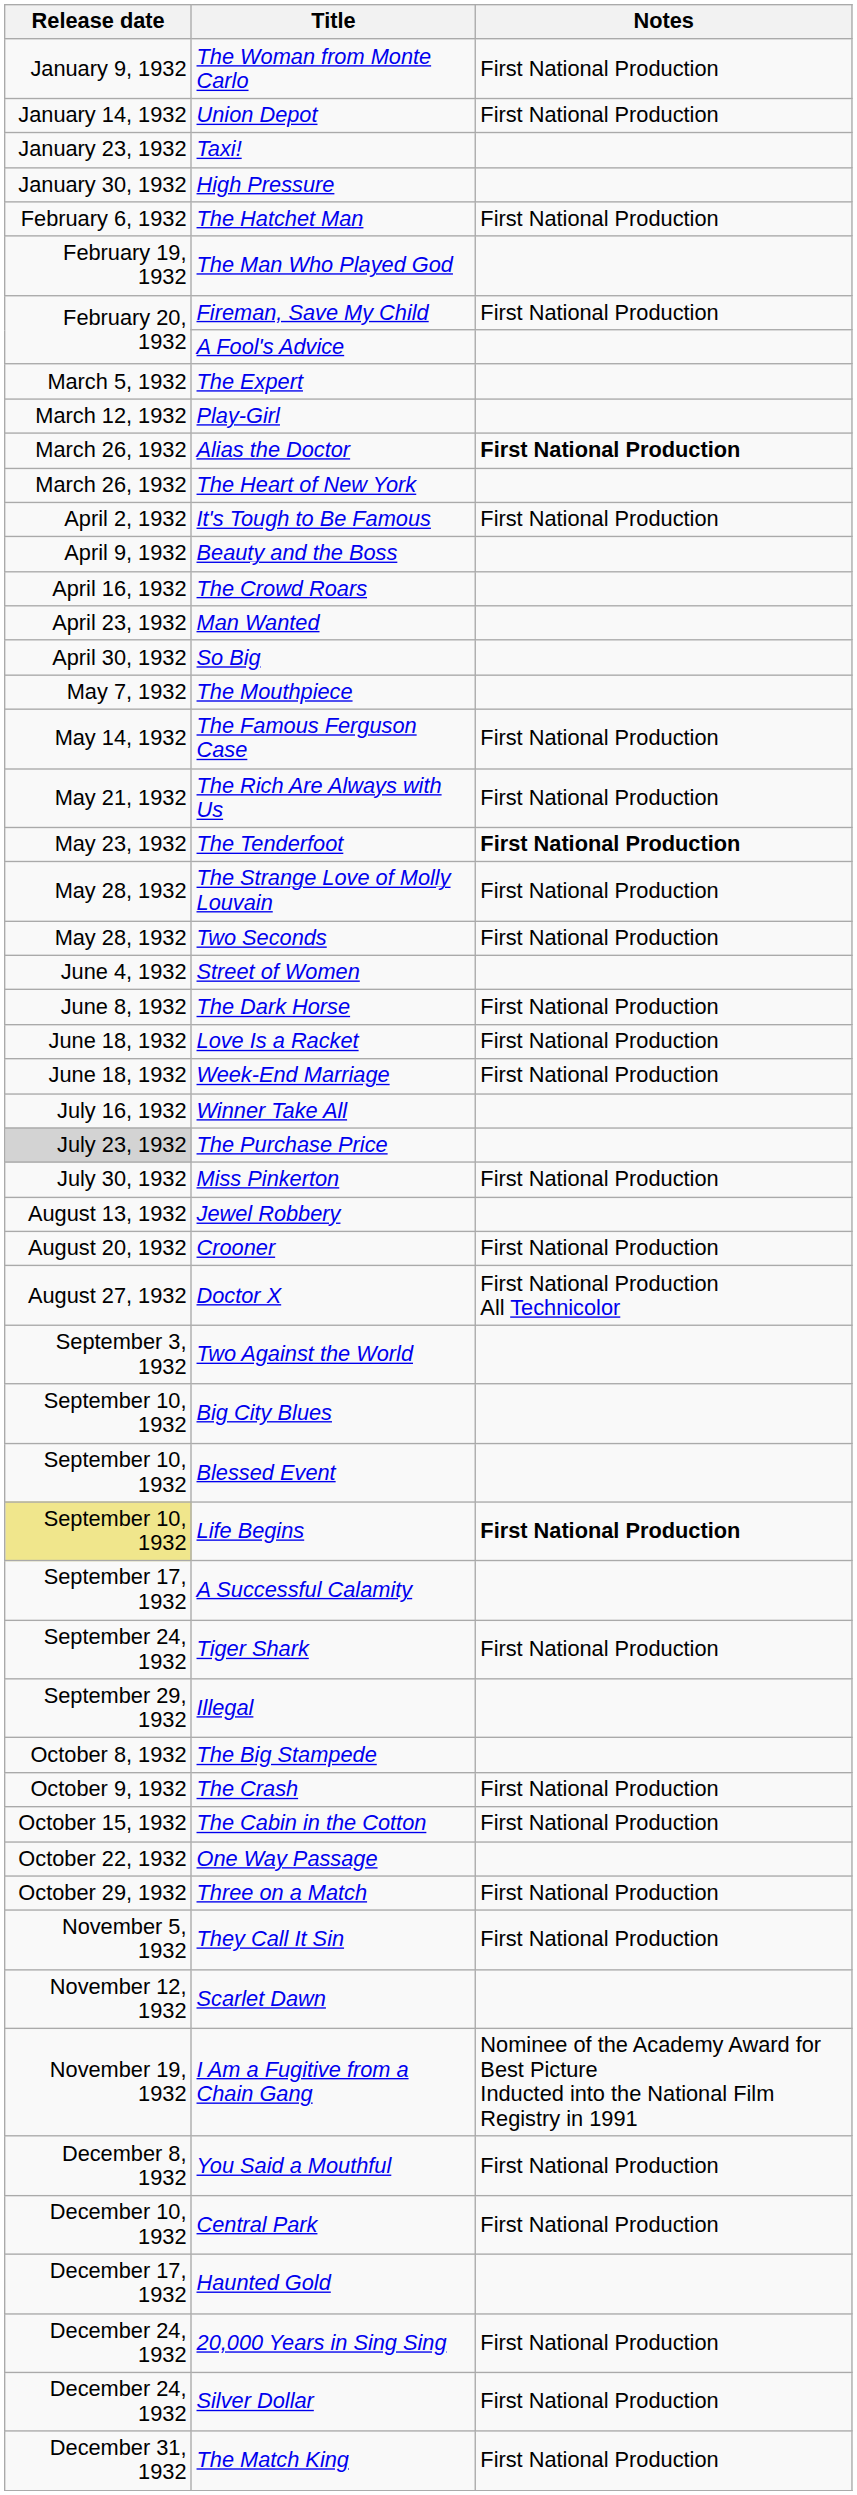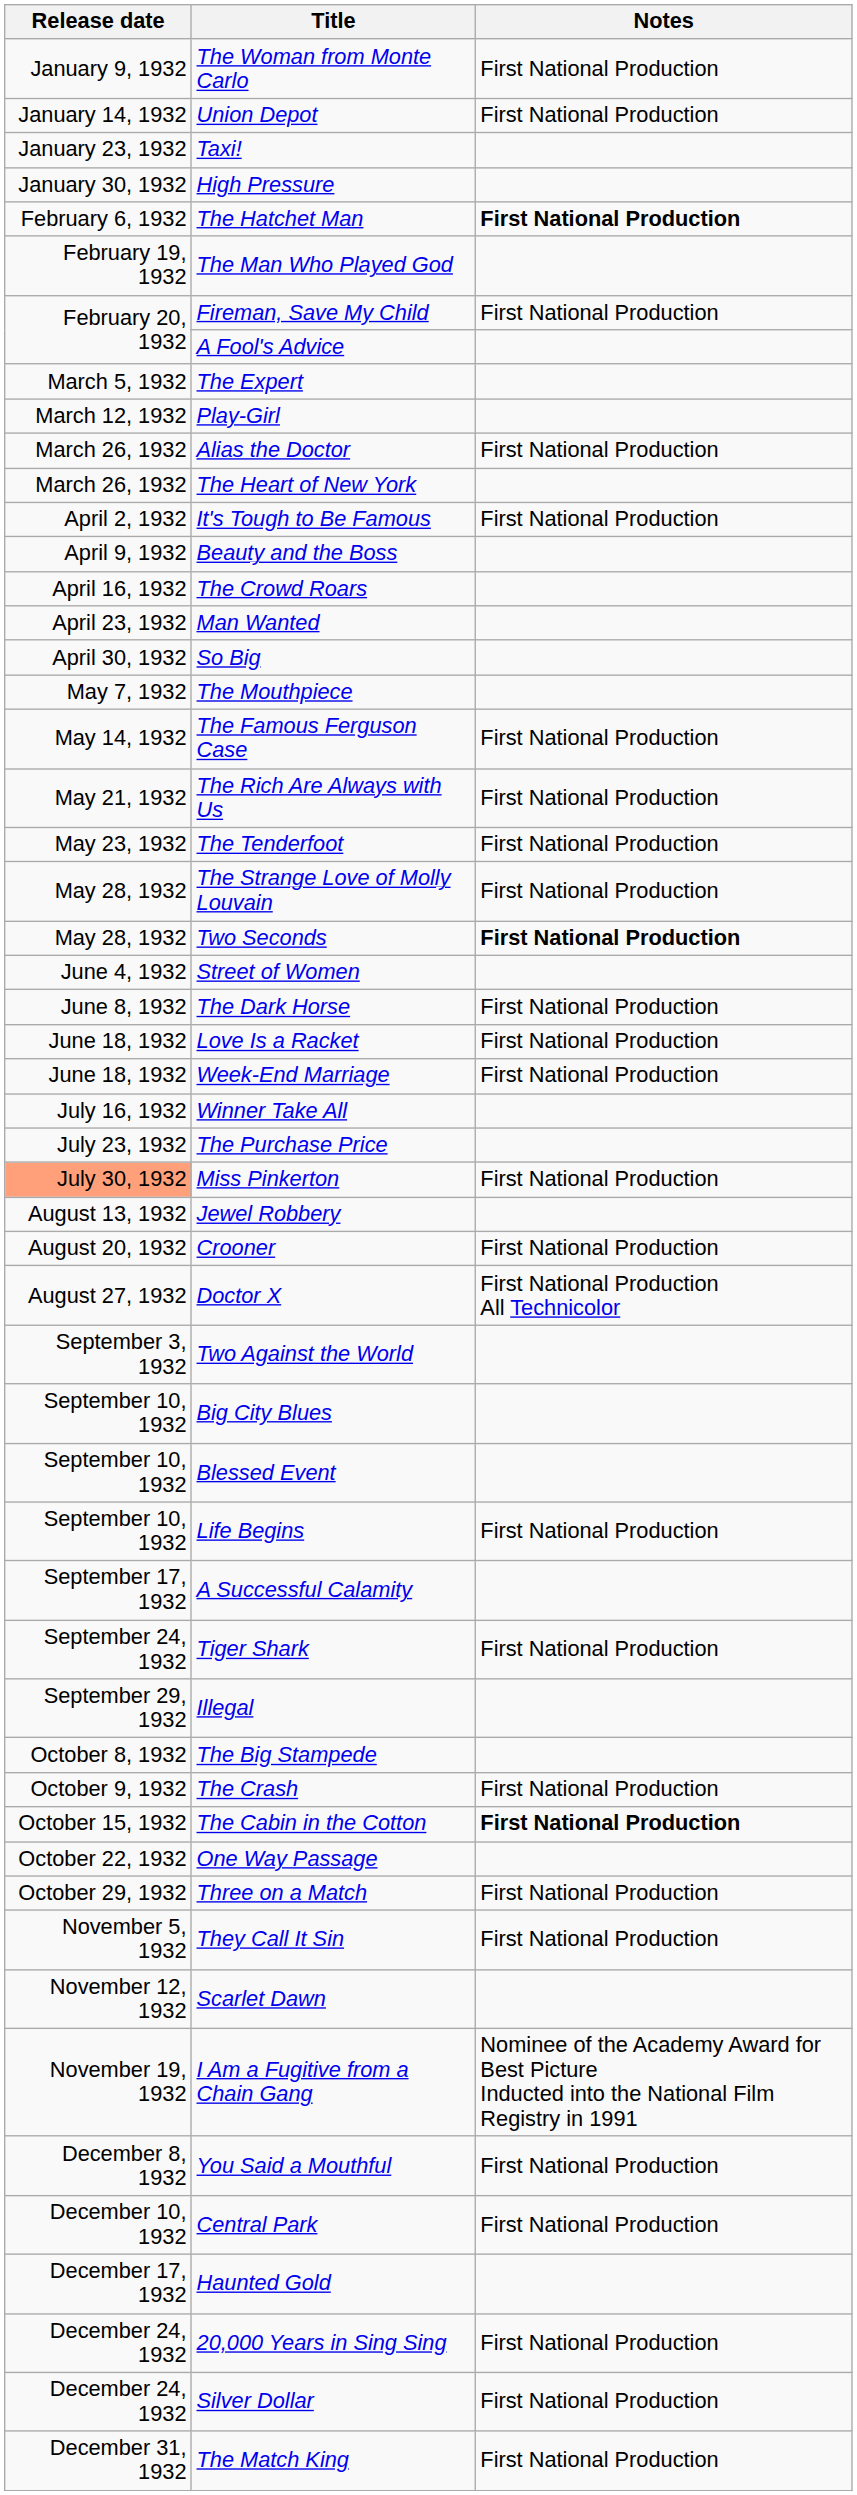The Hatchet Man | Notes: normal -> bold
Alias the Doctor | Notes: bold -> normal
The Tenderfoot | Notes: bold -> normal
Two Seconds | Notes: normal -> bold
The Purchase Price | Release date: lightgrey background -> no background
Miss Pinkerton | Release date: no background -> lightsalmon background
Life Begins | Release date: khaki background -> no background
Life Begins | Notes: bold -> normal
The Cabin in the Cotton | Notes: normal -> bold
